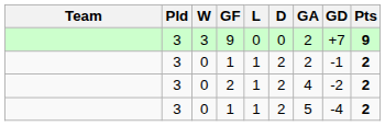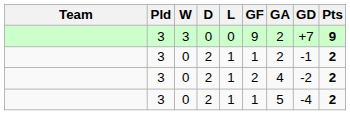columns swapped: D <-> GF
